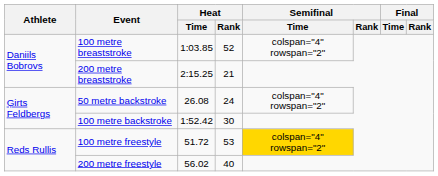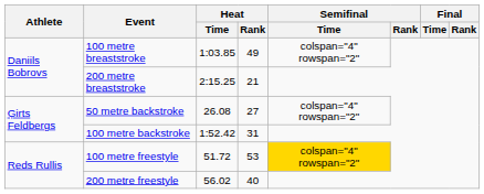100 metre breaststroke | Heat / Rank: 52 -> 49
50 metre backstroke | Heat / Rank: 24 -> 27
100 metre backstroke | Heat / Rank: 30 -> 31
